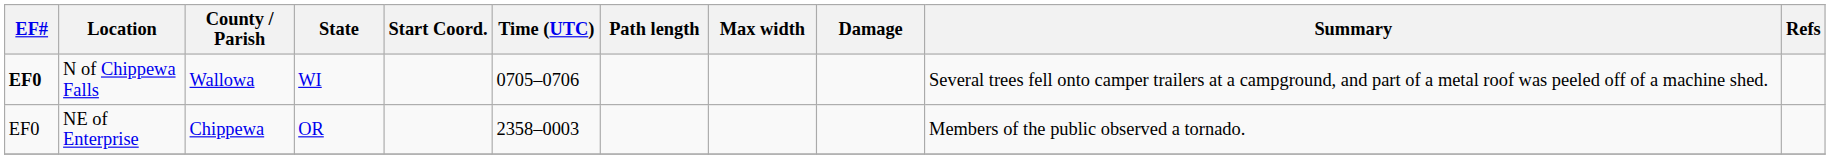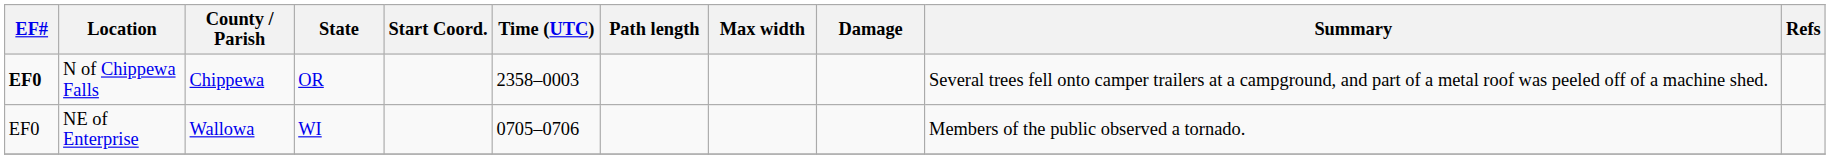N of Chippewa Falls | County / Parish: Wallowa -> Chippewa
N of Chippewa Falls | State: WI -> OR
N of Chippewa Falls | Time (UTC): 0705–0706 -> 2358–0003
NE of Enterprise | County / Parish: Chippewa -> Wallowa
NE of Enterprise | State: OR -> WI
NE of Enterprise | Time (UTC): 2358–0003 -> 0705–0706
